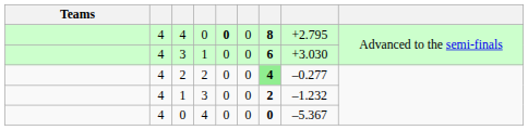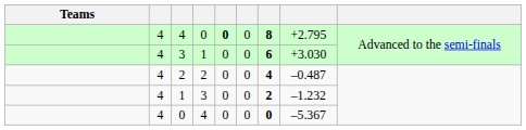row 4 | column 7: lightgreen background -> no background
row 4 | column 8: –0.277 -> –0.487
